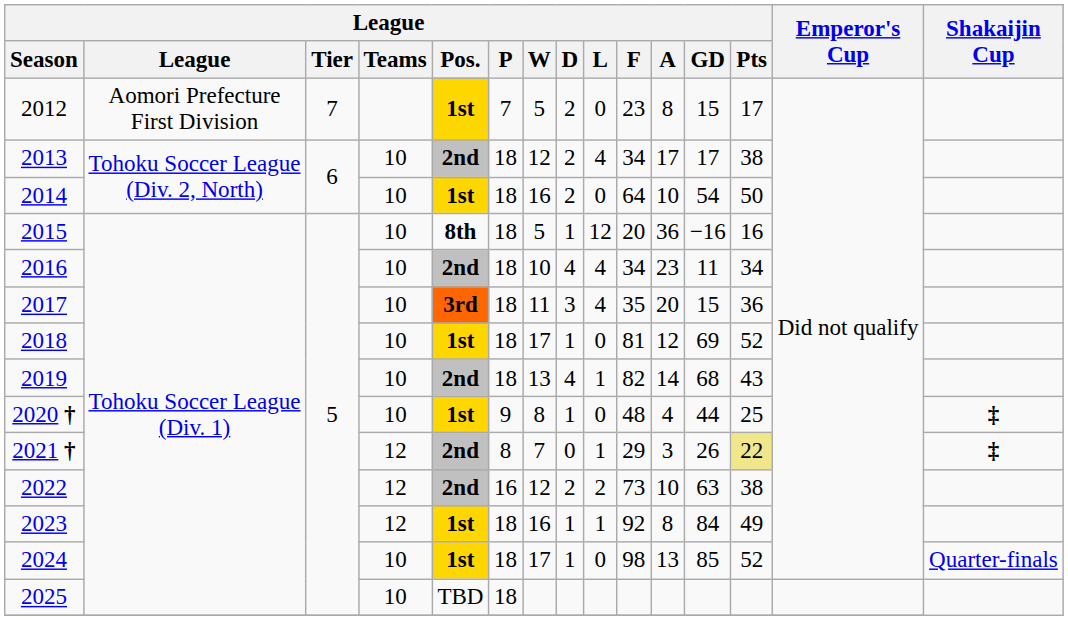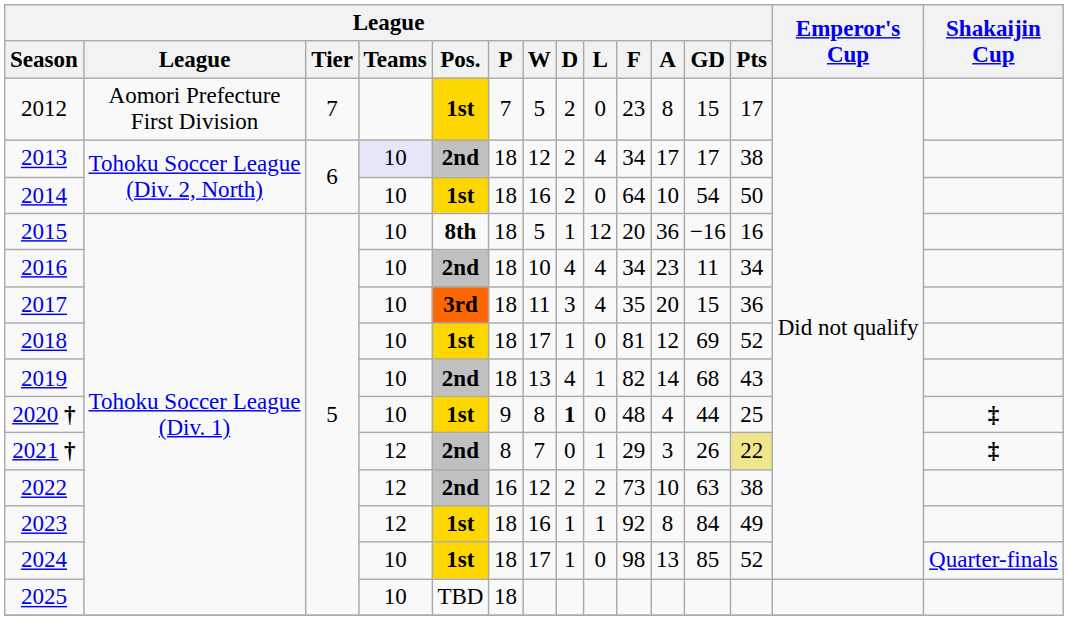2013 | League / Teams: no background -> lavender background
2020 † | League / D: normal -> bold
